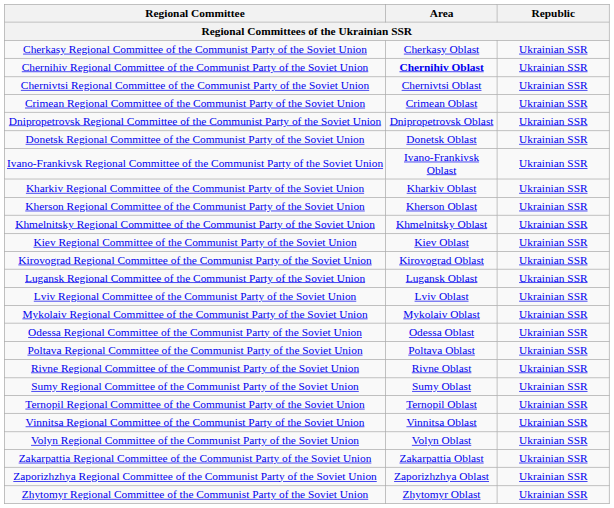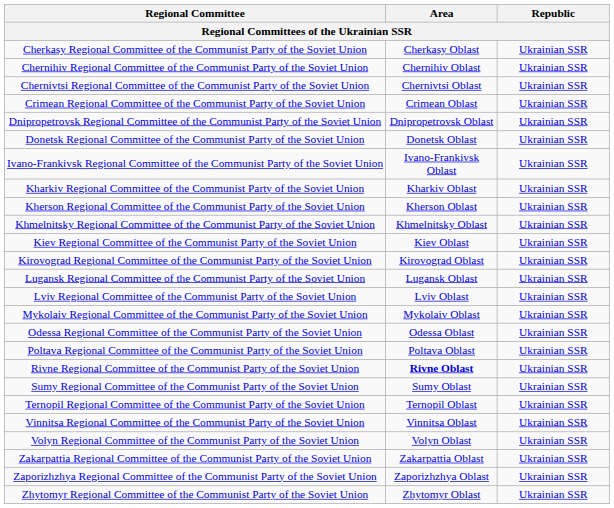row 4 | Area: bold -> normal
row 20 | Area: normal -> bold
